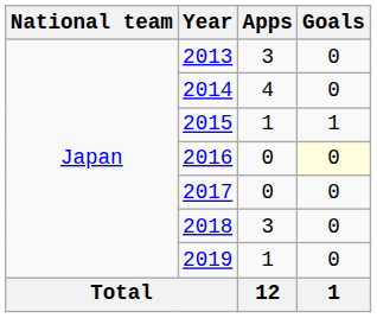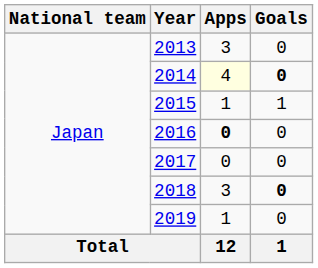2014 | Apps: no background -> lightyellow background
2014 | Goals: normal -> bold
2016 | Apps: normal -> bold
2016 | Goals: lightyellow background -> no background
2018 | Goals: normal -> bold
